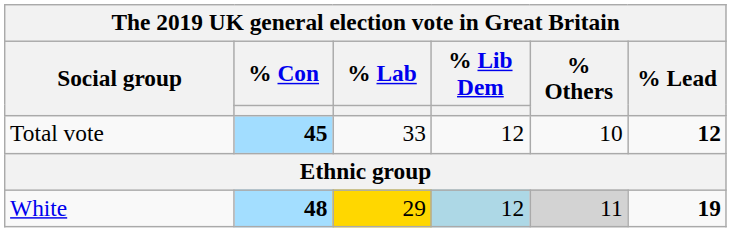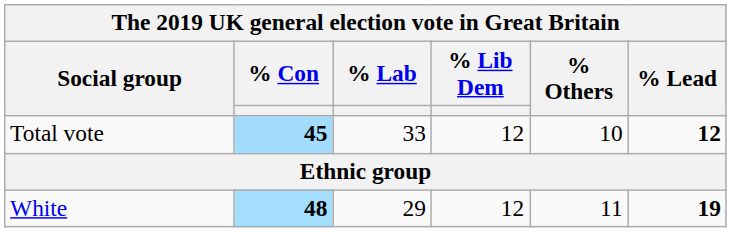White | % Lab: gold background -> no background
White | % Lib Dem: lightblue background -> no background
White | % Others: lightgrey background -> no background
